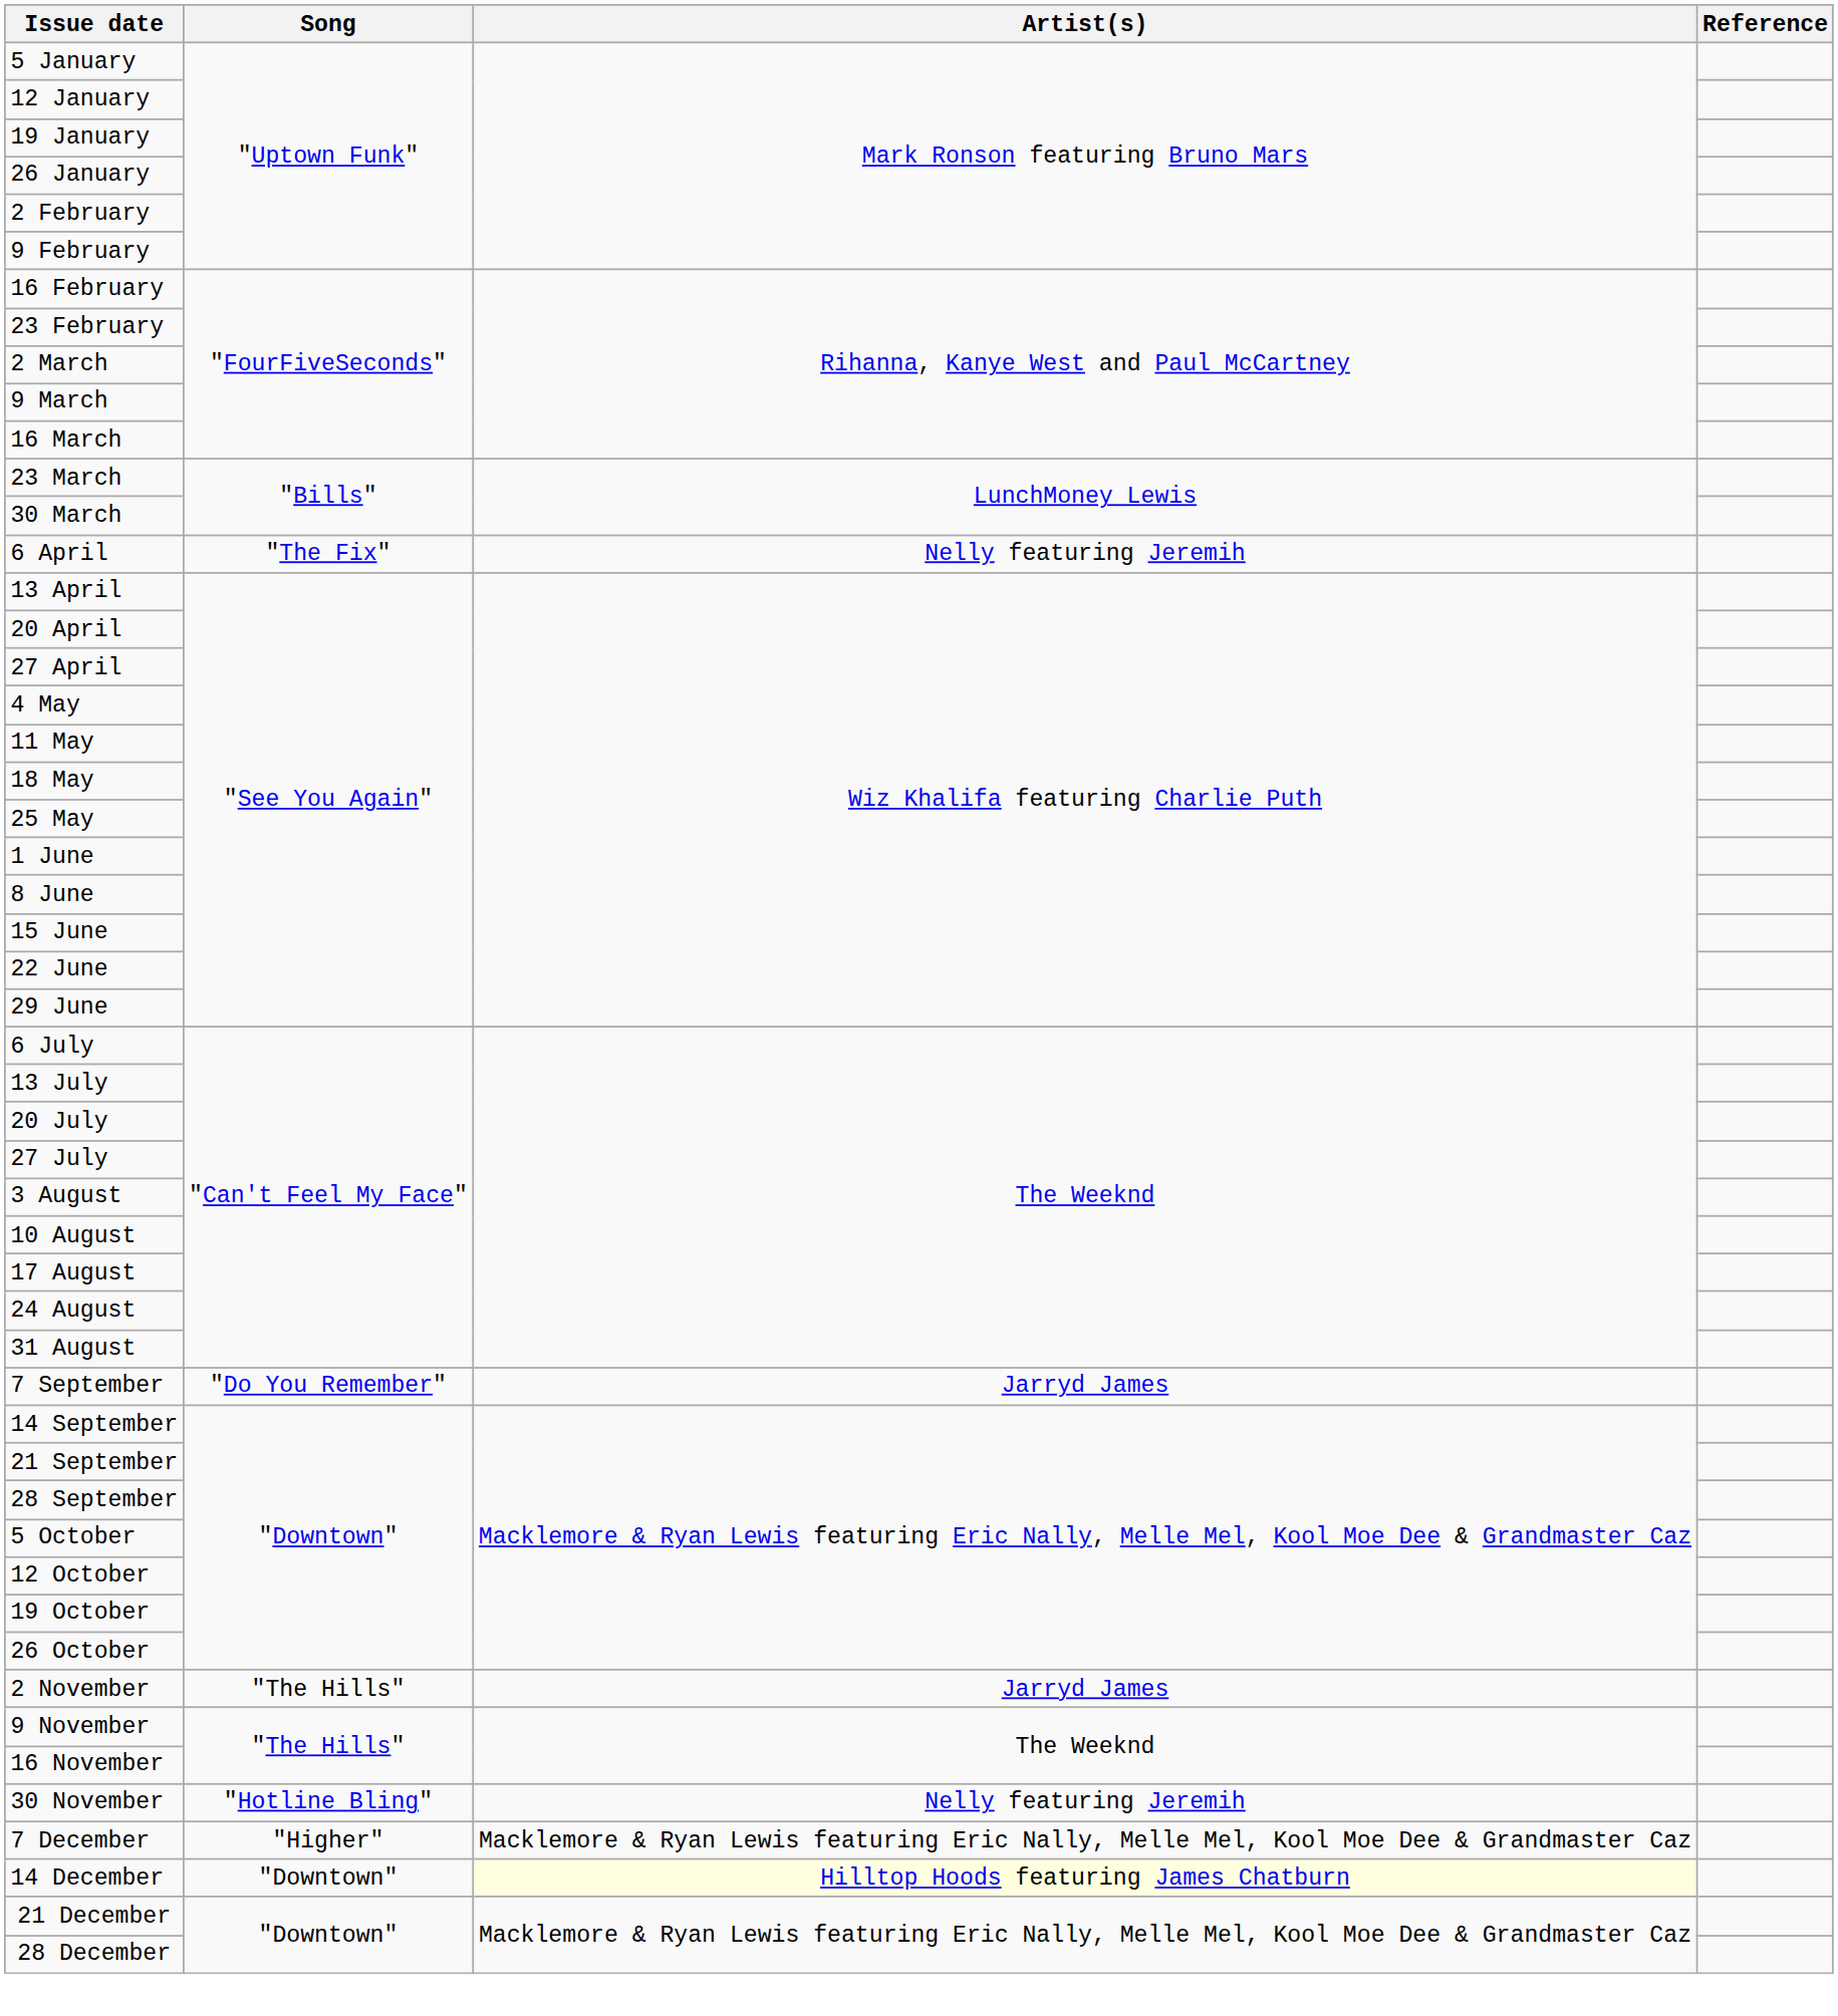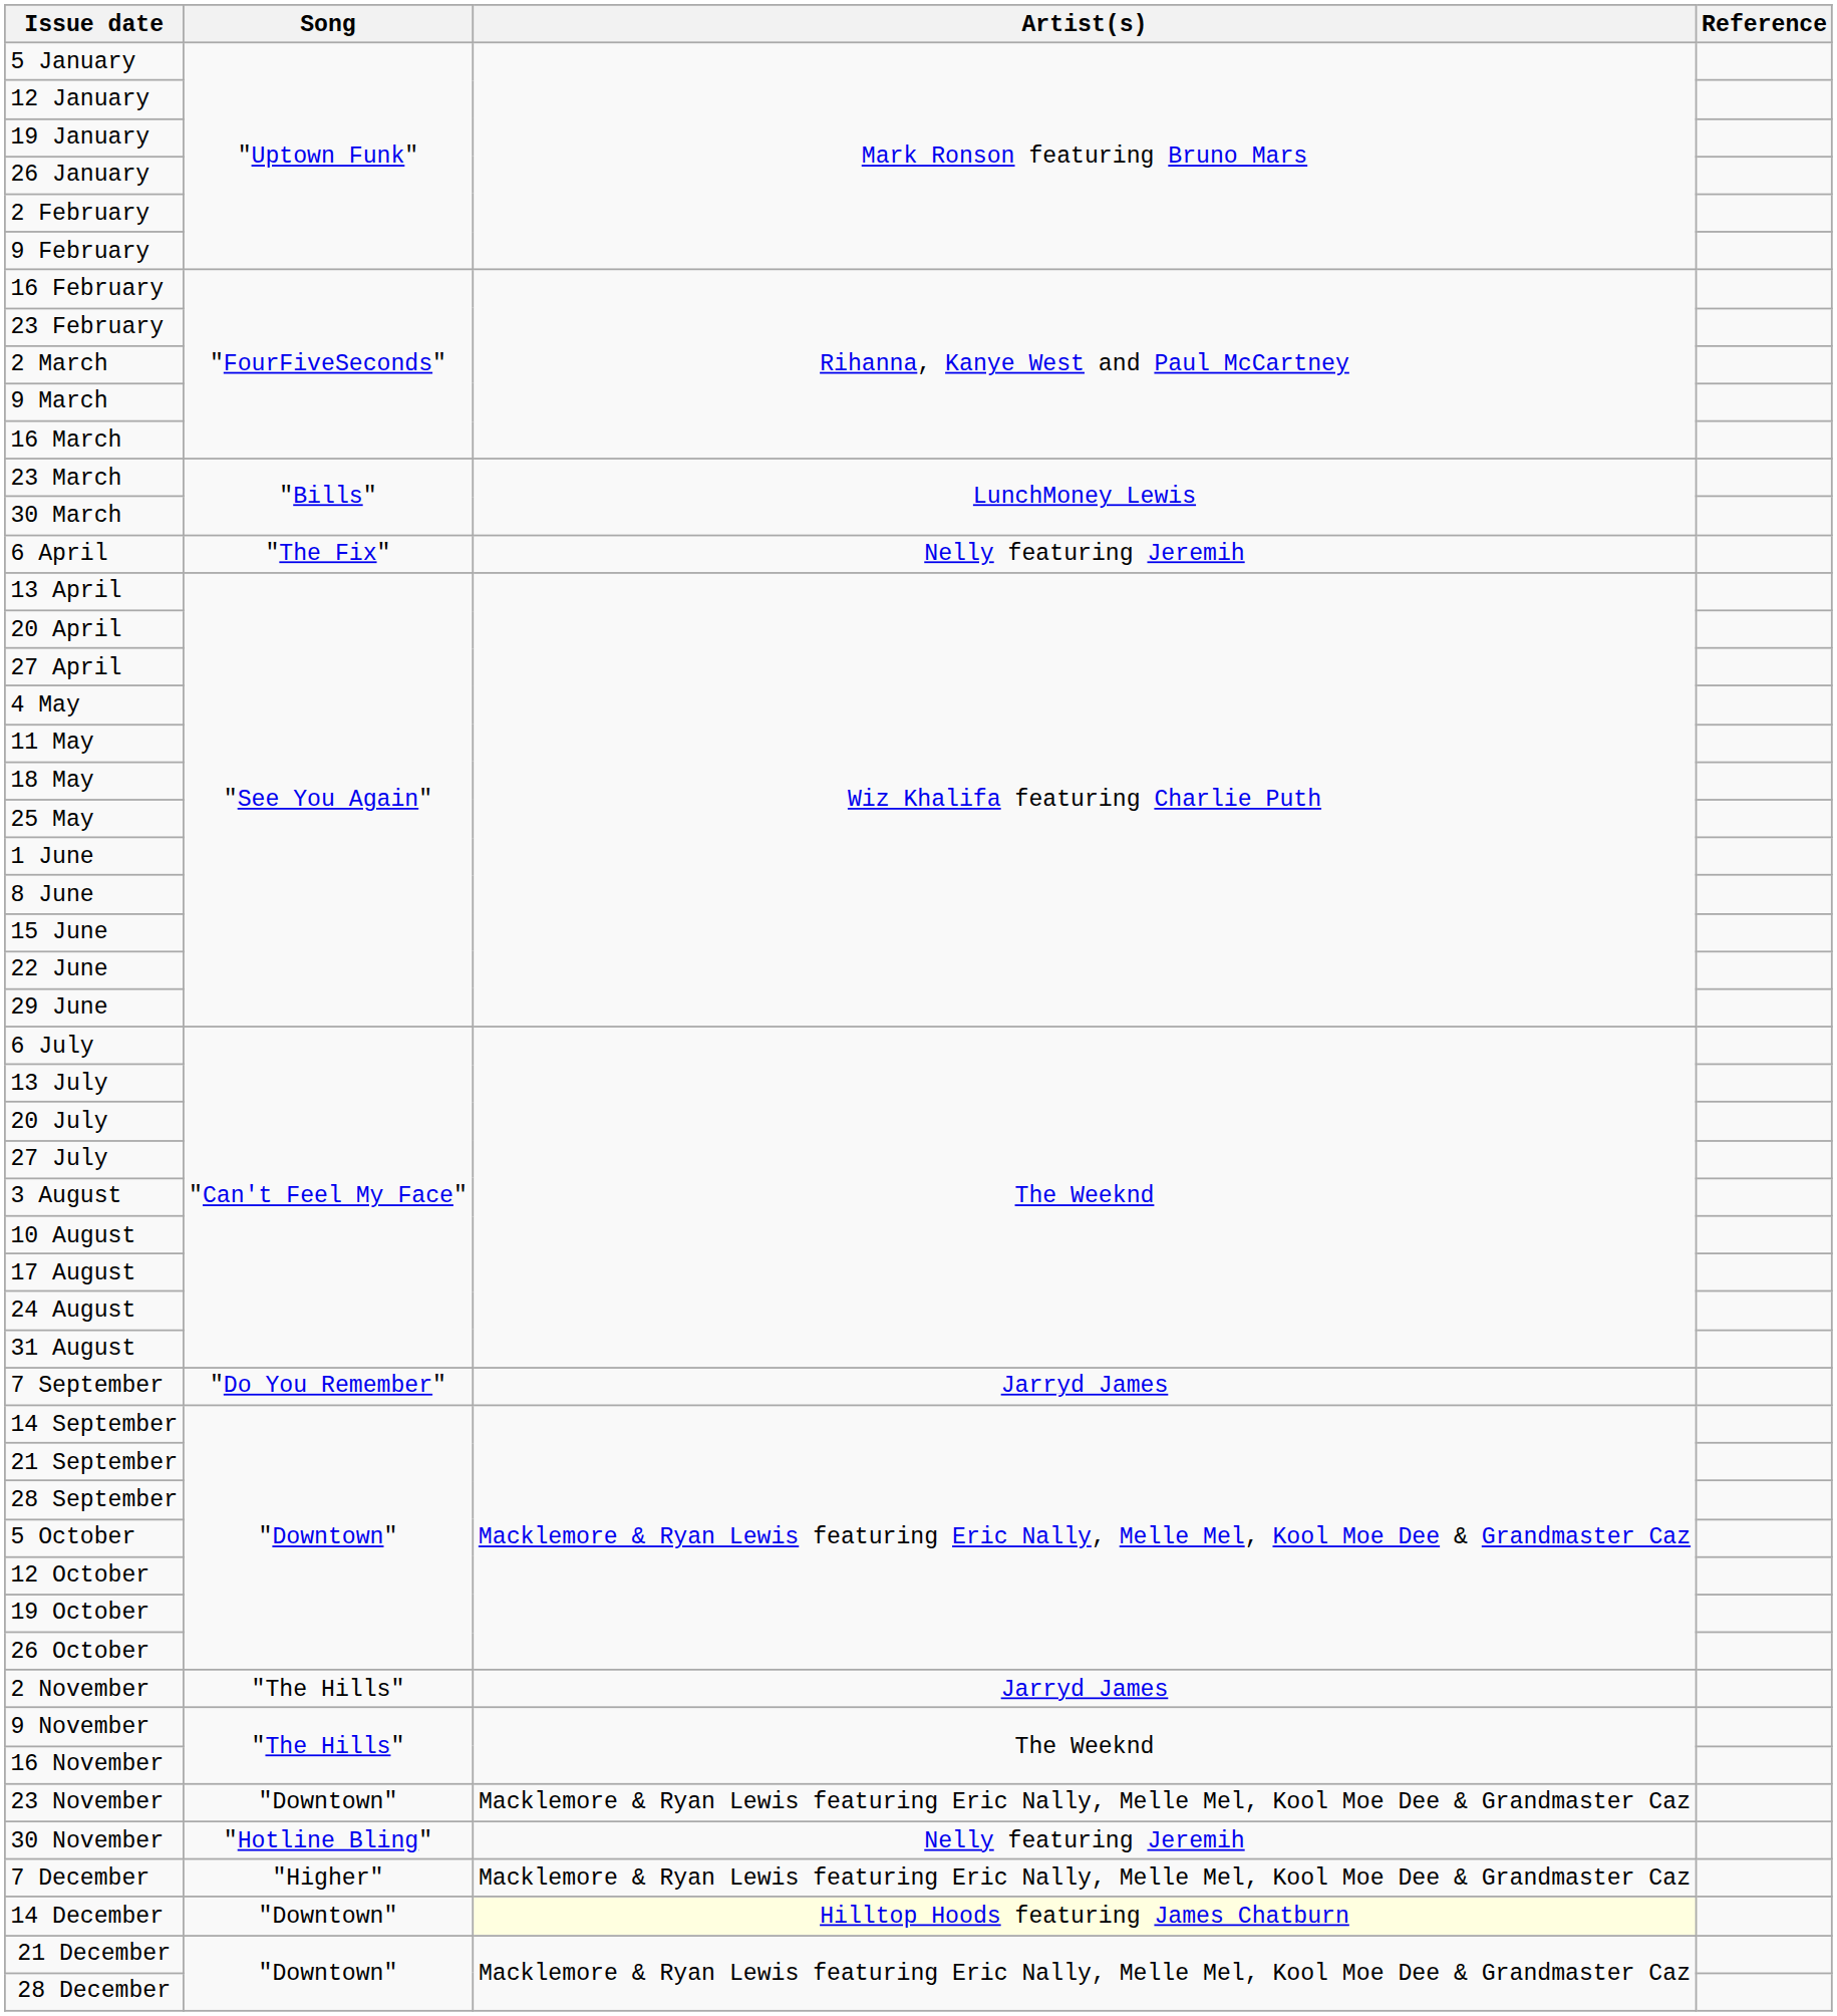+ row: 23 November | "Downtown" | Macklemore & Ryan Lewis featuring Eric Nally, Melle Mel, Kool Moe Dee & Grandmaster Caz
